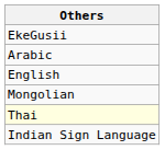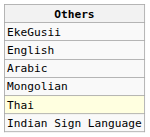row 3 | column 1: Arabic -> English
row 4 | column 1: English -> Arabic
